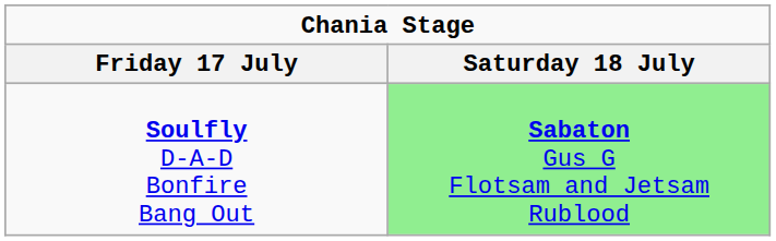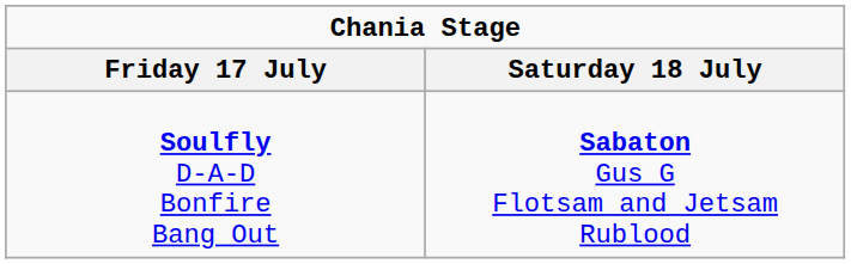Soulfly D-A-D Bonfire Bang Out | Saturday 18 July: lightgreen background -> no background
